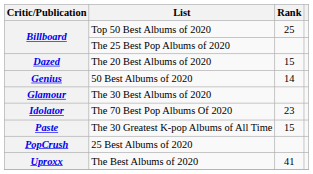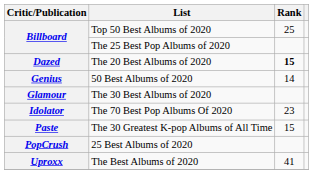The 20 Best Albums of 2020 | Rank: normal -> bold
